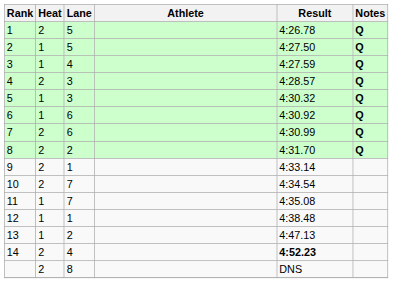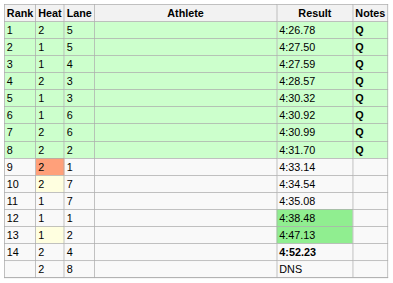9 | Heat: no background -> lightsalmon background
10 | Heat: no background -> lightyellow background
12 | Result: no background -> lightgreen background
13 | Heat: no background -> lightyellow background
13 | Result: no background -> lightgreen background
